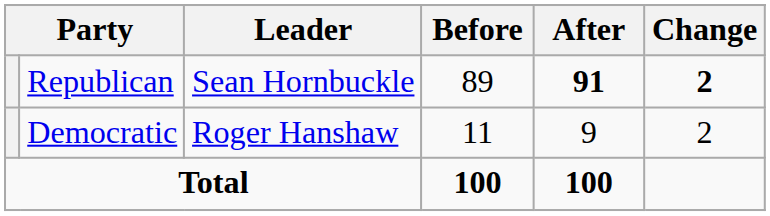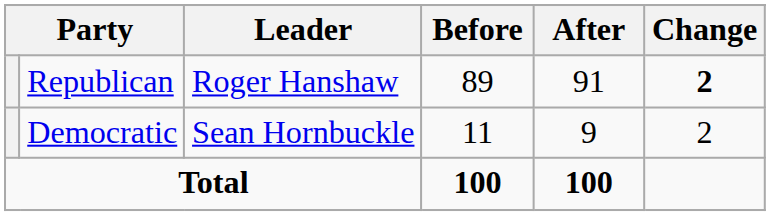Republican | Leader: Sean Hornbuckle -> Roger Hanshaw
Republican | After: bold -> normal
Democratic | Leader: Roger Hanshaw -> Sean Hornbuckle
